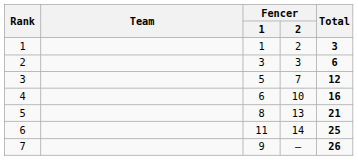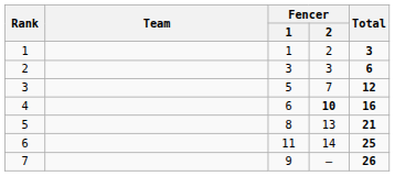4 | Fencer / 2: normal -> bold
